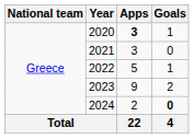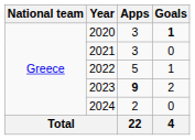2020 | Apps: bold -> normal
2020 | Goals: normal -> bold
2023 | Apps: normal -> bold
2024 | Goals: bold -> normal
